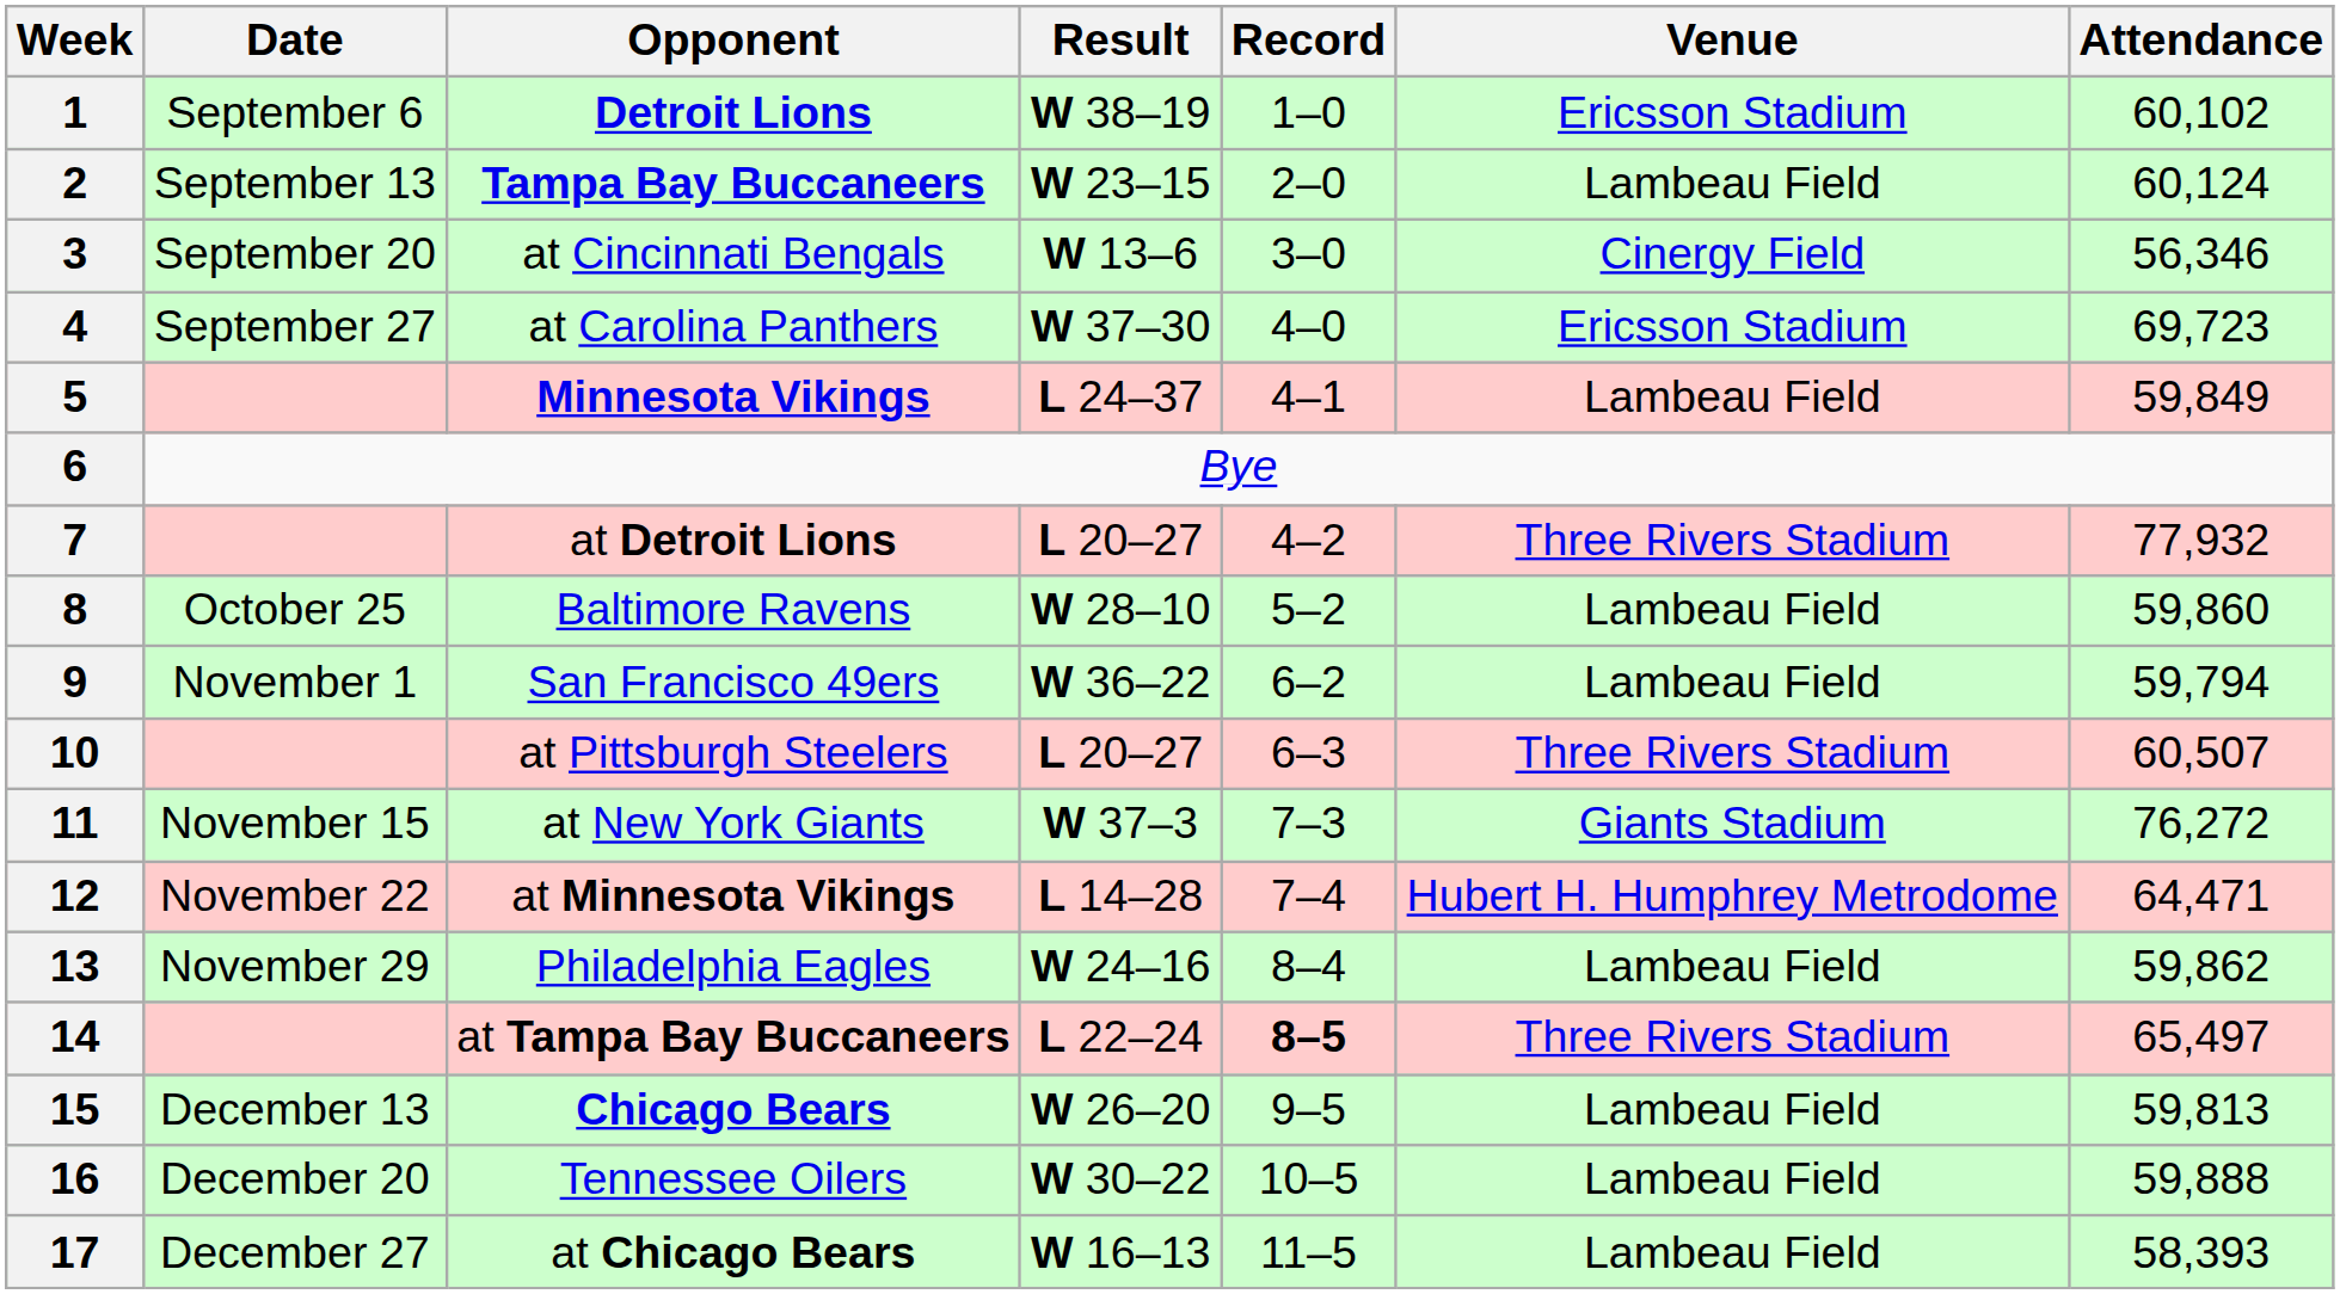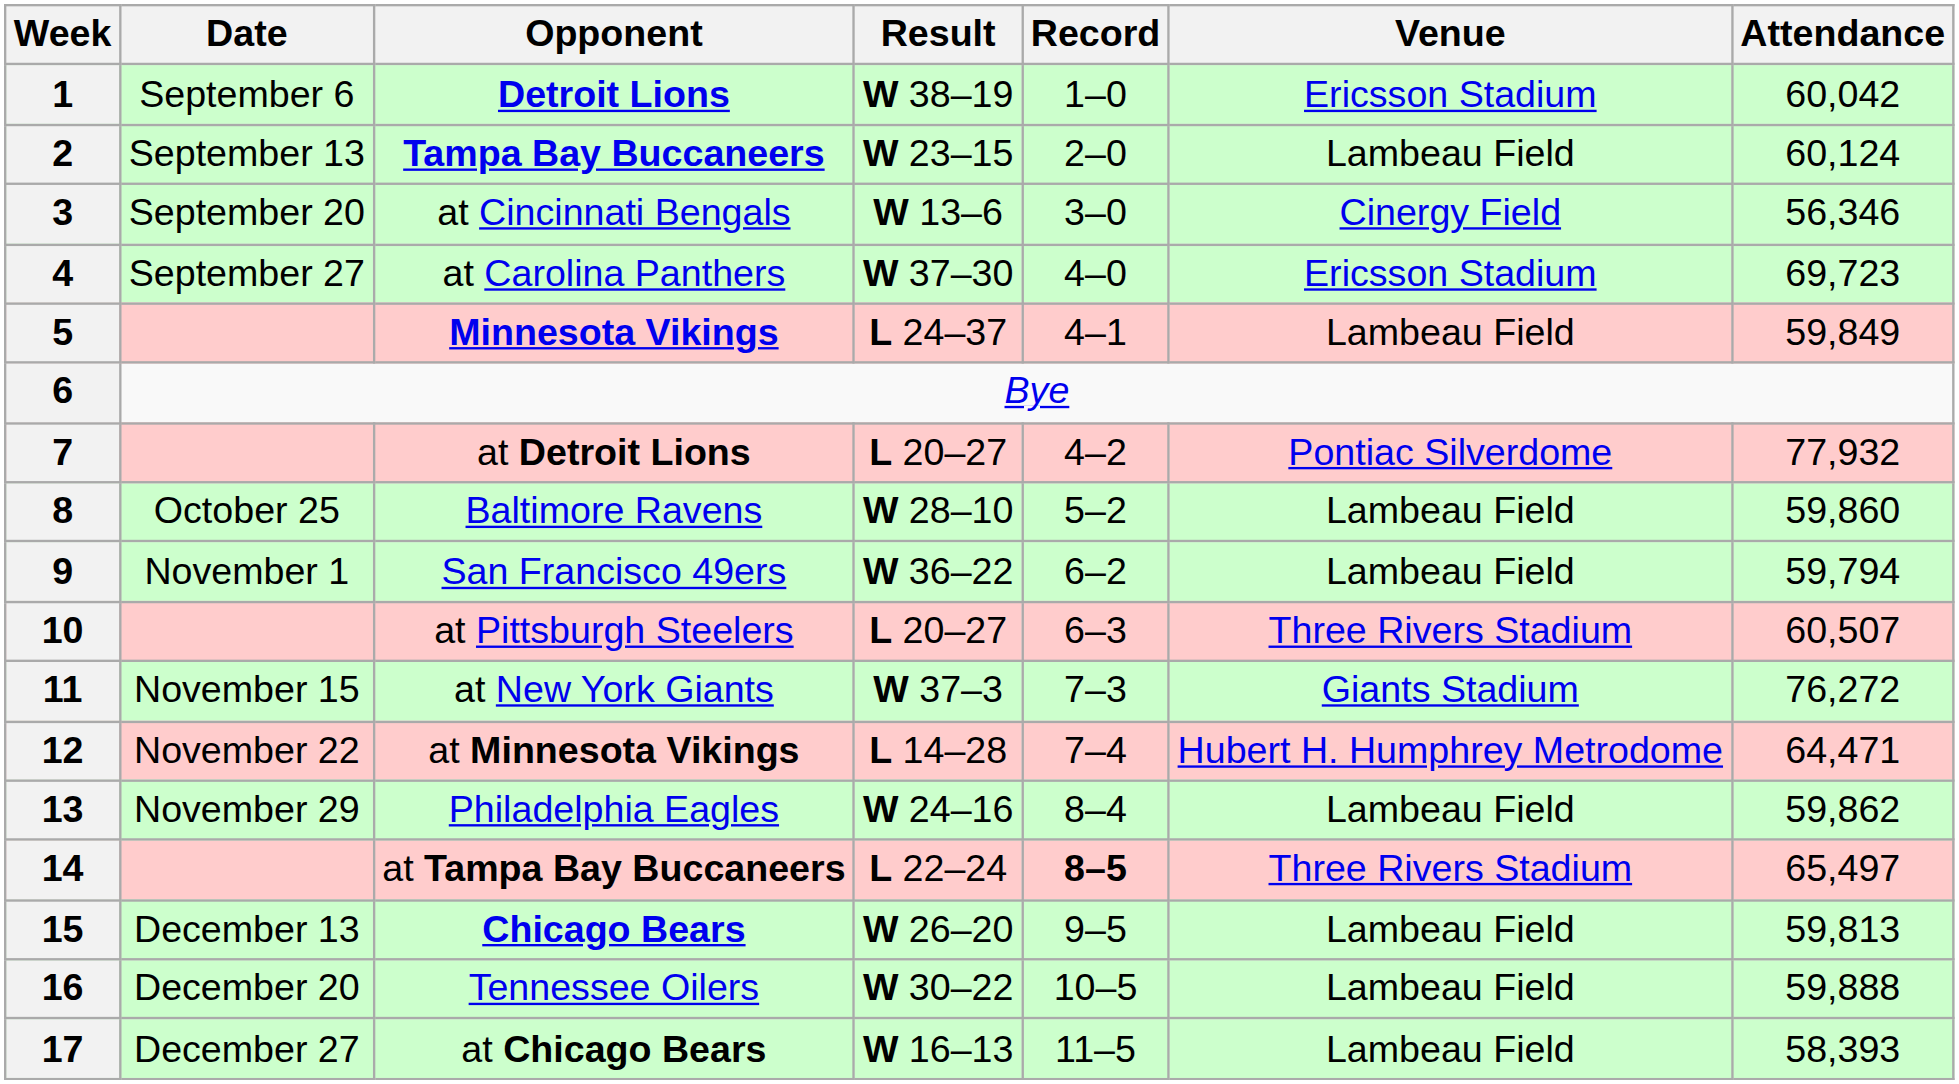1 | Attendance: 60,102 -> 60,042
7 | Venue: Three Rivers Stadium -> Pontiac Silverdome
